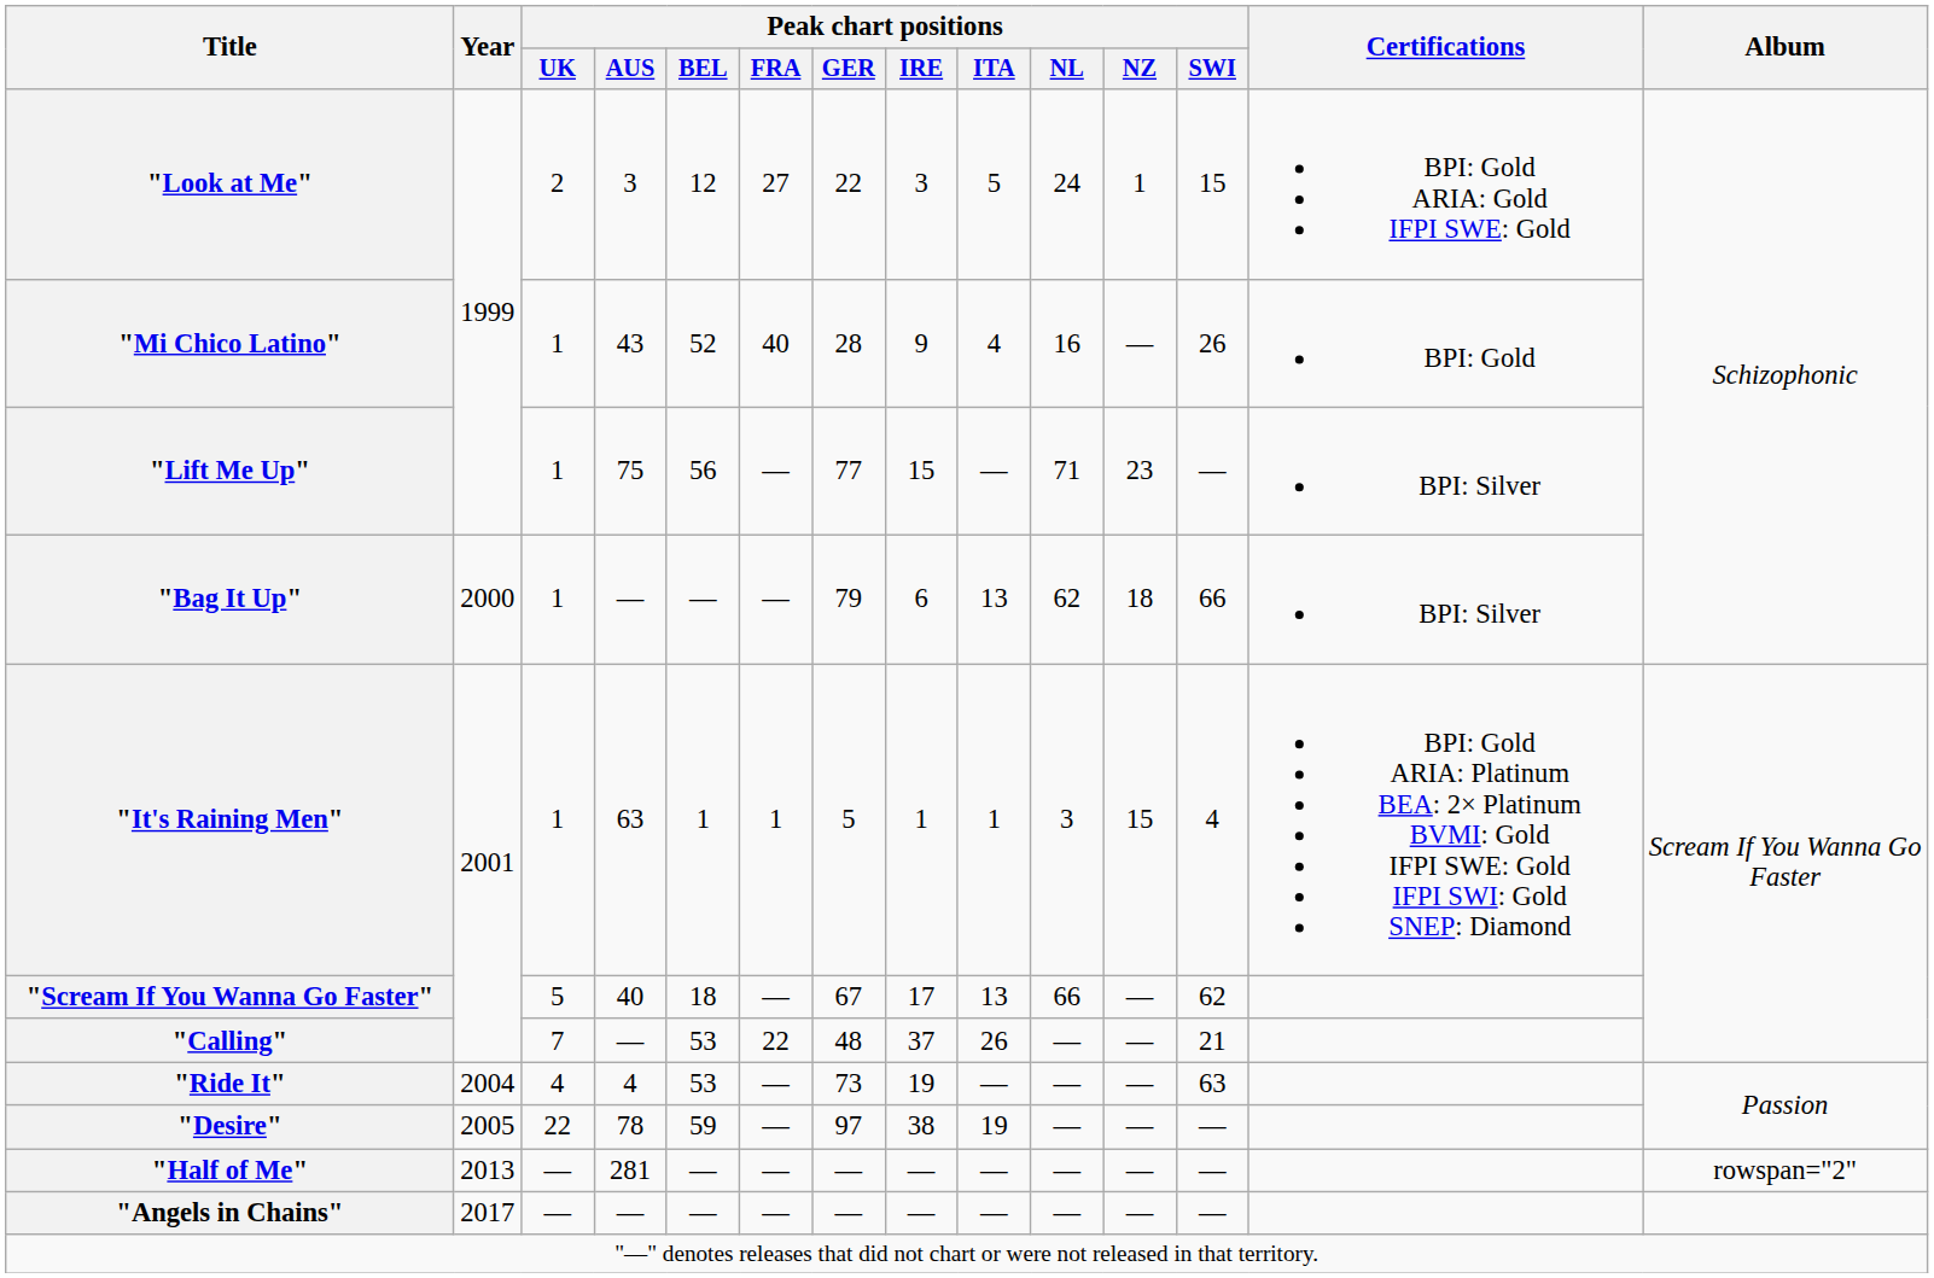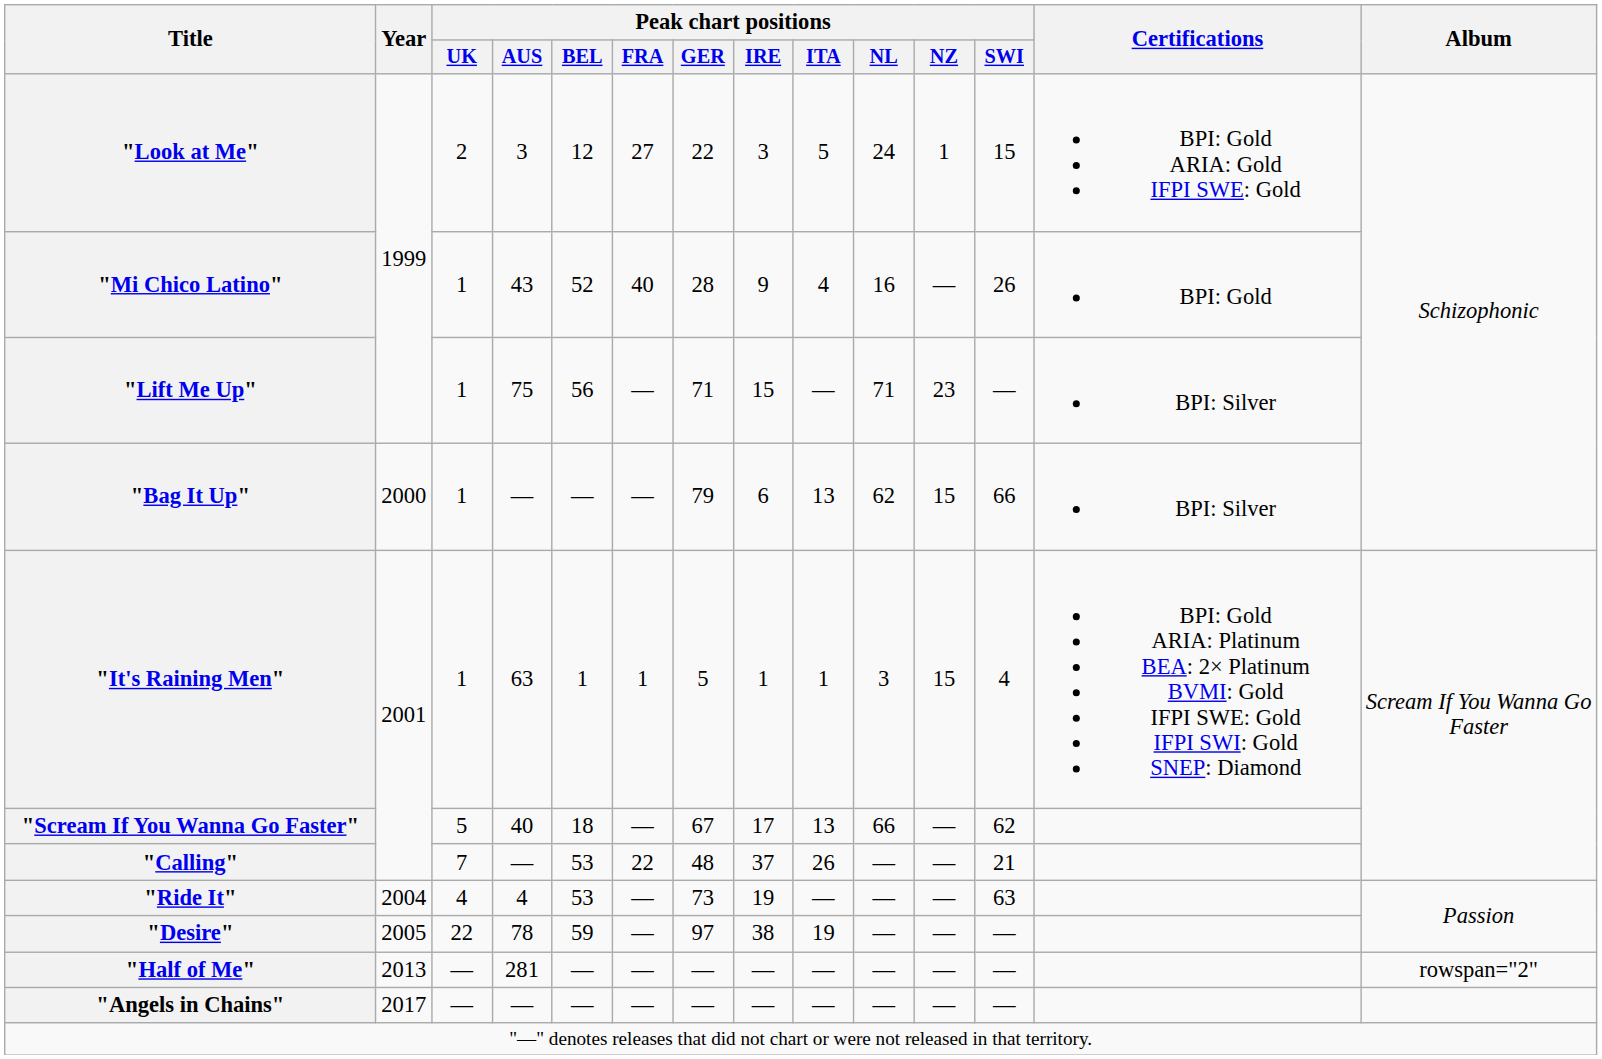"Lift Me Up" | Peak chart positions / GER: 77 -> 71
"Bag It Up" | Peak chart positions / NZ: 18 -> 15
